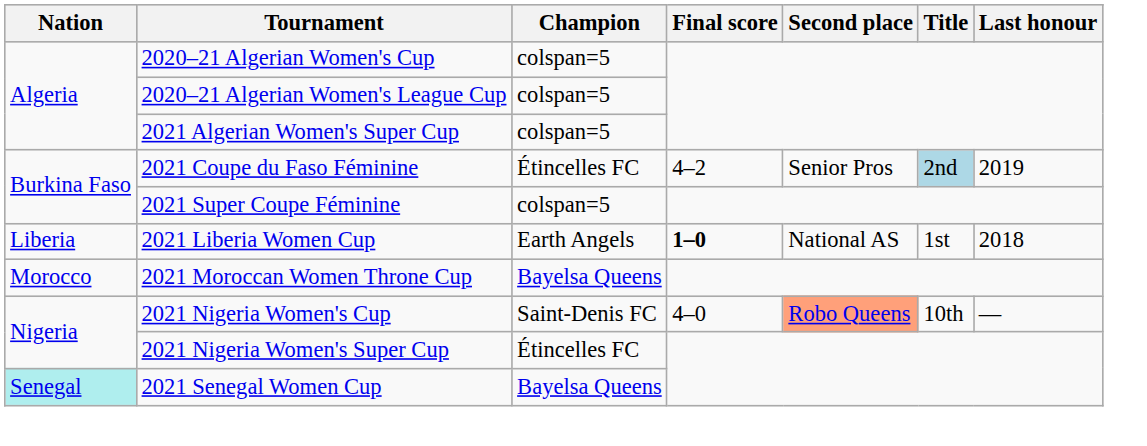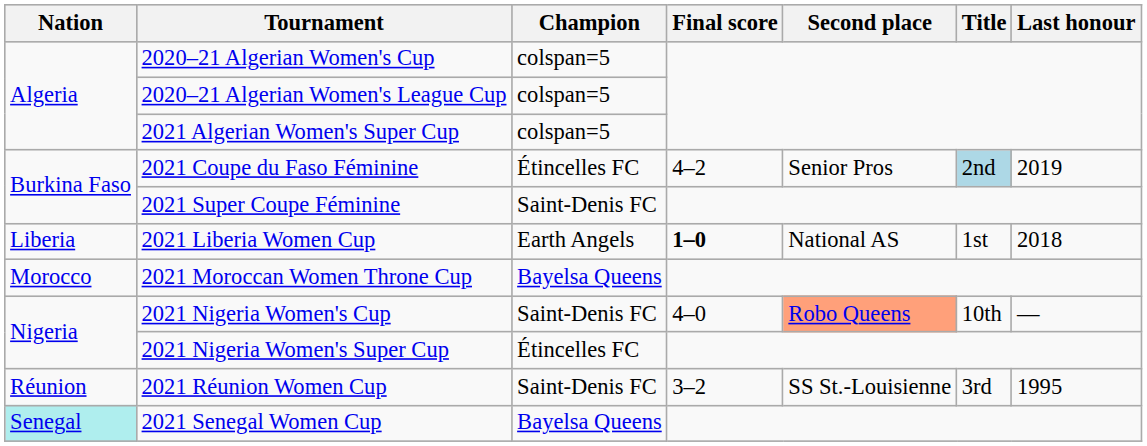2021 Super Coupe Féminine | Champion: colspan=5 -> Saint-Denis FC
+ row: Réunion | 2021 Réunion Women Cup | Saint-Denis FC | 3–2 | SS St.-Louisienne | 3rd | 1995
